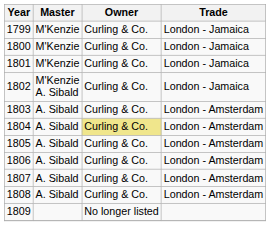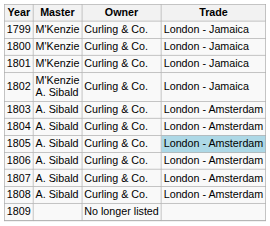1804 | Owner: khaki background -> no background
1805 | Trade: no background -> lightblue background
